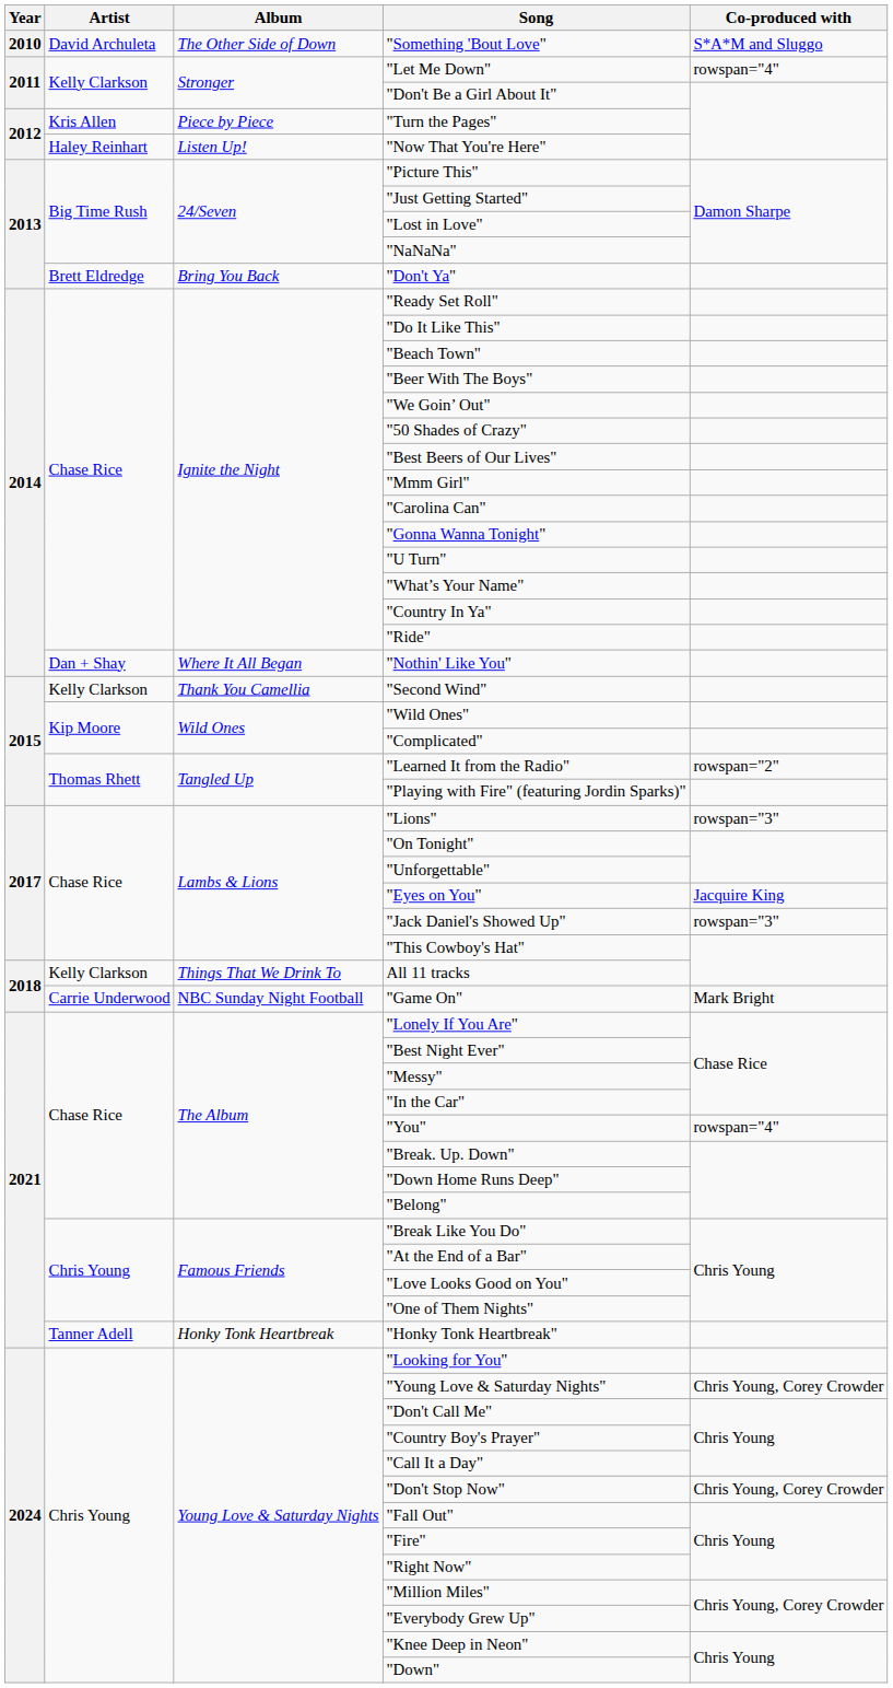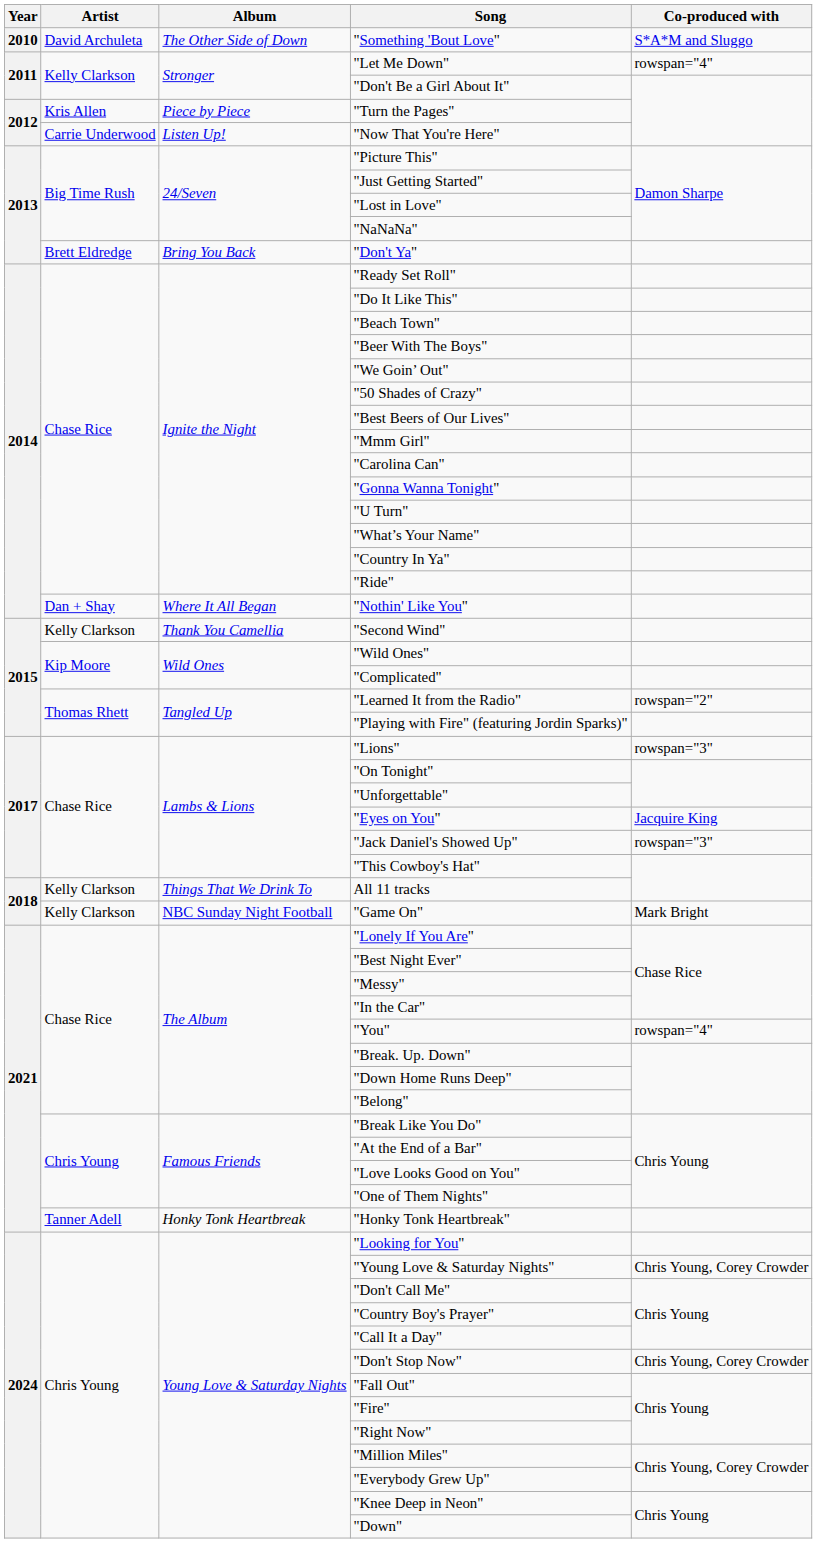"Now That You're Here" | Artist: Haley Reinhart -> Carrie Underwood
"Game On" | Artist: Carrie Underwood -> Kelly Clarkson
